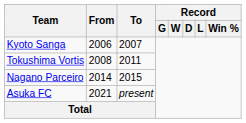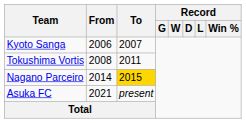Nagano Parceiro | To: no background -> gold background
